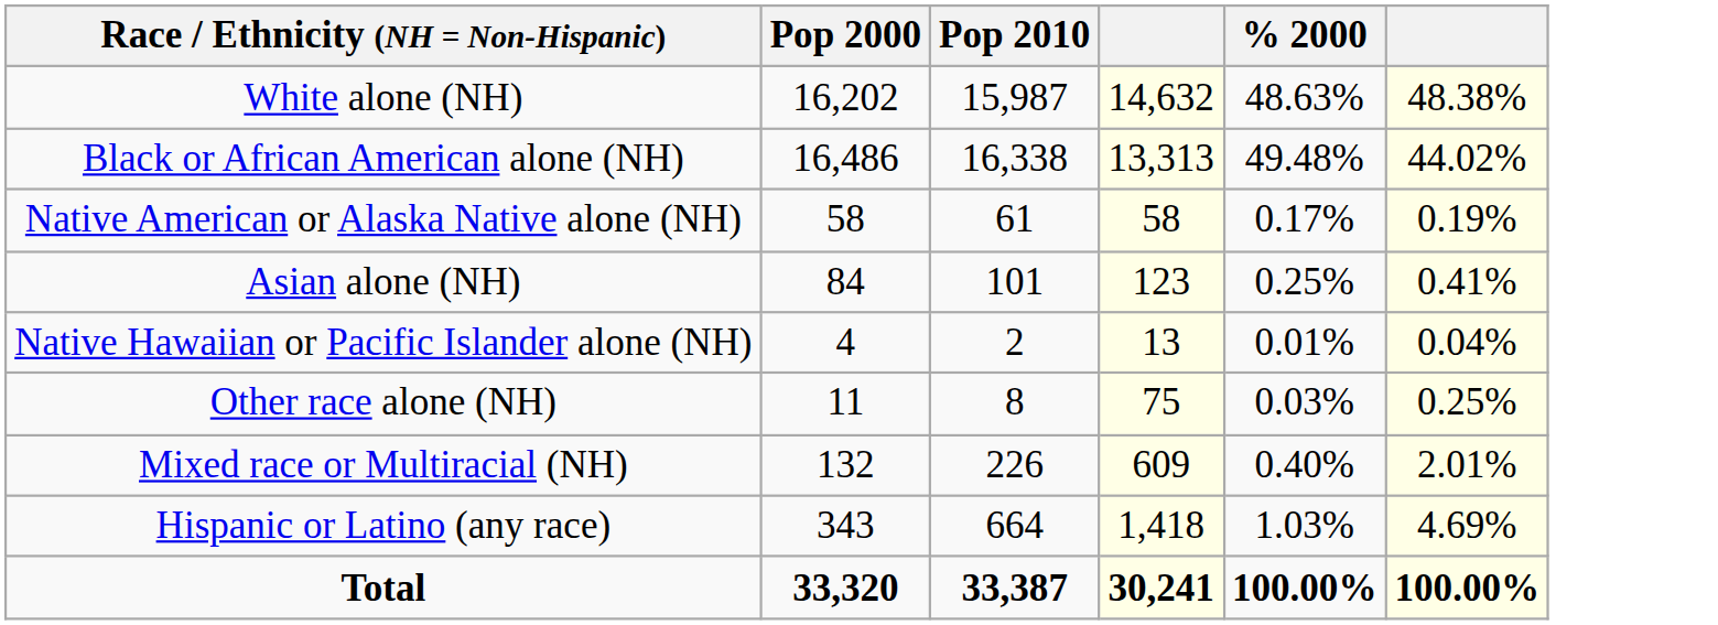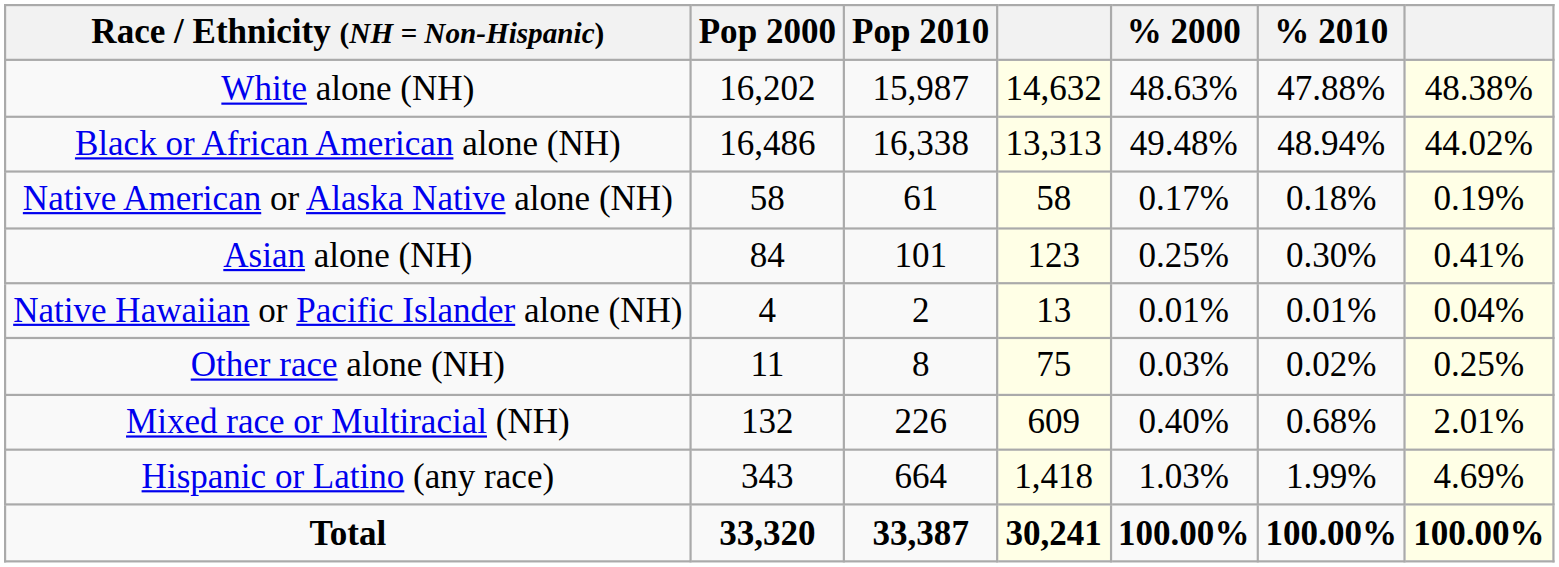+ column: % 2010 | 47.88% | 48.94% | 0.18% | 0.30% | 0.01% | 0.02% | 0.68% | 1.99% | 100.00%
